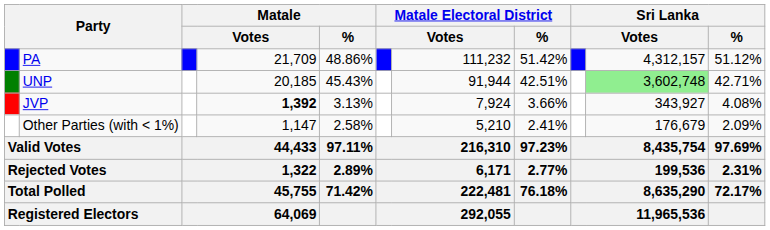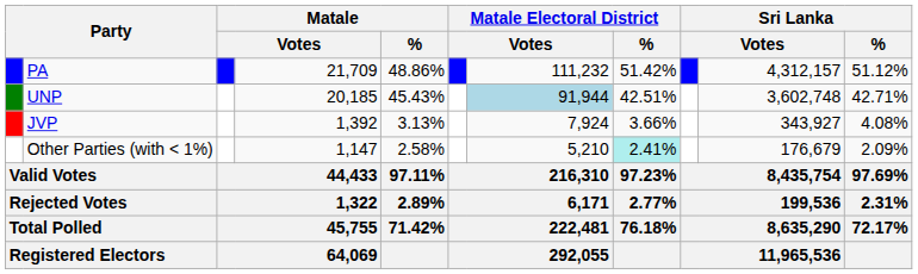UNP | column 7: no background -> lightblue background
UNP | column 10: lightgreen background -> no background
JVP | column 4: bold -> normal
Other Parties (with < 1%) | Matale Electoral District / %: no background -> paleturquoise background
